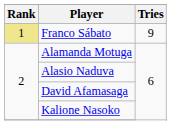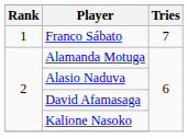Franco Sábato | Rank: khaki background -> no background
Franco Sábato | Tries: 9 -> 7
